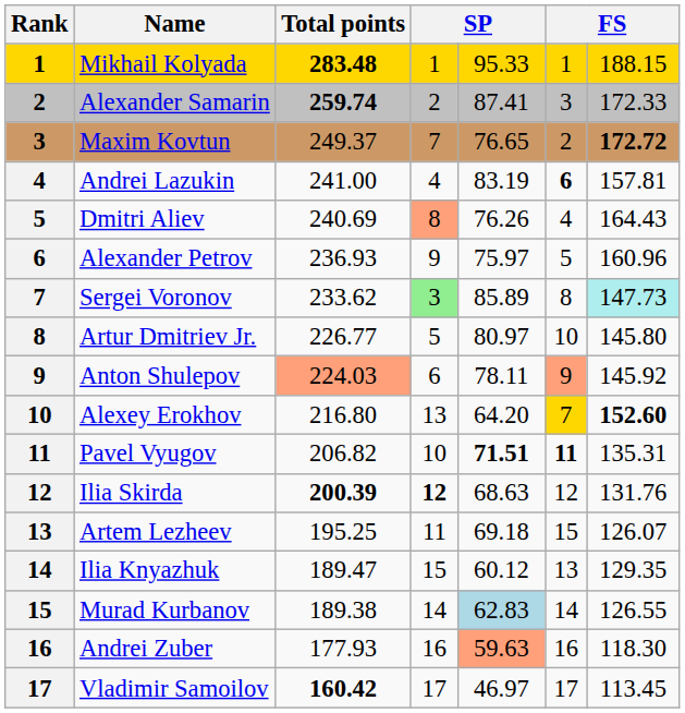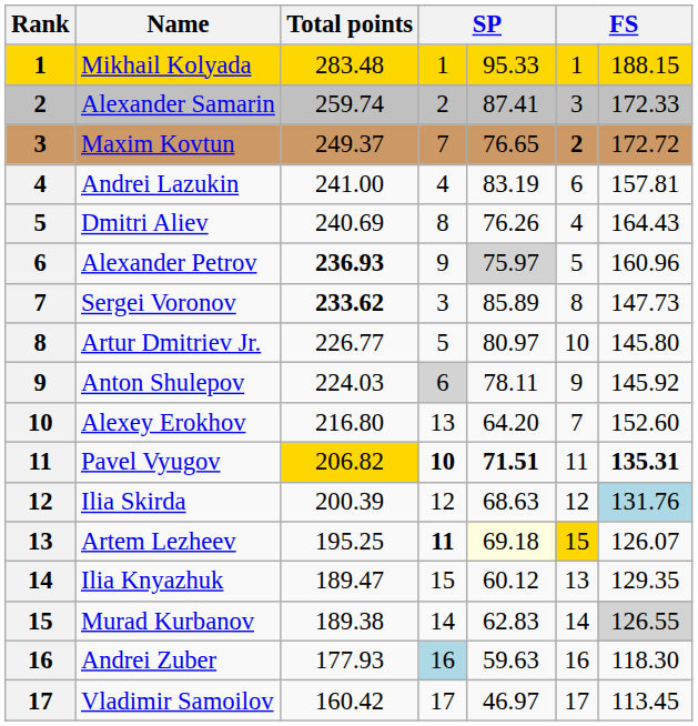Mikhail Kolyada | Total points: bold -> normal
Alexander Samarin | Total points: bold -> normal
Maxim Kovtun | column 6: normal -> bold
Maxim Kovtun | column 7: bold -> normal
Andrei Lazukin | column 6: bold -> normal
Dmitri Aliev | column 4: lightsalmon background -> no background
Alexander Petrov | Total points: normal -> bold
Alexander Petrov | column 5: no background -> lightgrey background
Sergei Voronov | Total points: normal -> bold
Sergei Voronov | column 4: lightgreen background -> no background
Sergei Voronov | column 7: paleturquoise background -> no background
Anton Shulepov | Total points: lightsalmon background -> no background
Anton Shulepov | column 4: no background -> lightgrey background
Anton Shulepov | column 6: lightsalmon background -> no background
Alexey Erokhov | column 6: gold background -> no background
Alexey Erokhov | column 7: bold -> normal
Pavel Vyugov | Total points: no background -> gold background
Pavel Vyugov | column 4: normal -> bold
Pavel Vyugov | column 6: bold -> normal
Pavel Vyugov | column 7: normal -> bold
Ilia Skirda | Total points: bold -> normal
Ilia Skirda | column 4: bold -> normal
Ilia Skirda | column 7: no background -> lightblue background
Artem Lezheev | column 4: normal -> bold
Artem Lezheev | column 5: no background -> lightyellow background
Artem Lezheev | column 6: no background -> gold background
Murad Kurbanov | column 5: lightblue background -> no background
Murad Kurbanov | column 7: no background -> lightgrey background
Andrei Zuber | column 4: no background -> lightblue background
Andrei Zuber | column 5: lightsalmon background -> no background
Vladimir Samoilov | Total points: bold -> normal
